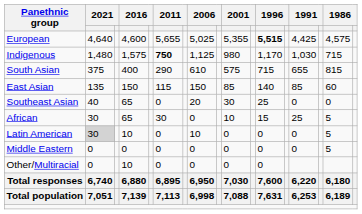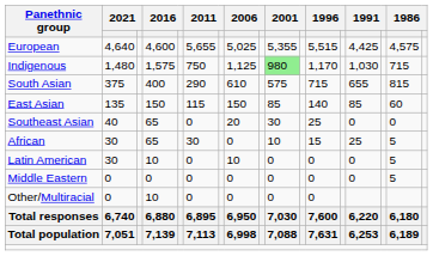European | column 12: bold -> normal
Indigenous | column 6: bold -> normal
Indigenous | column 10: no background -> lightgreen background
Latin American | column 2: lightgrey background -> no background
